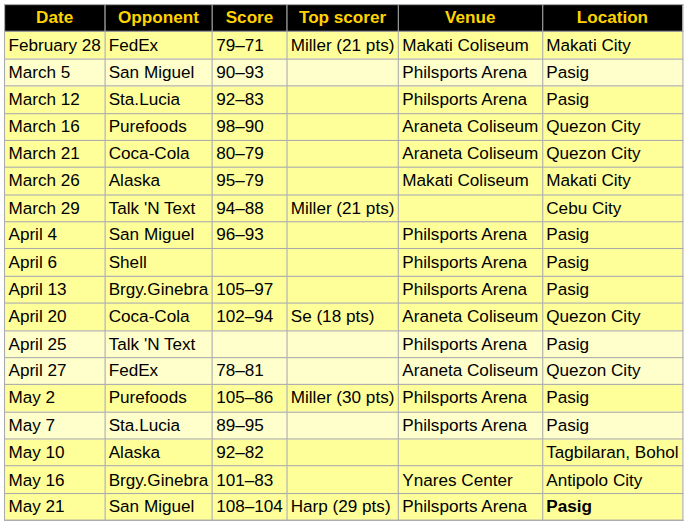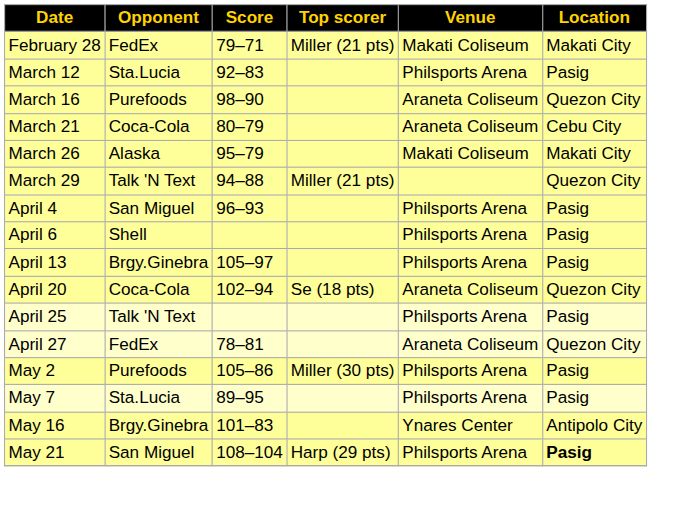- row: March 5 | San Miguel | 90–93 | Philsports Arena | Pasig
March 21 | Location: Quezon City -> Cebu City
March 29 | Location: Cebu City -> Quezon City
- row: May 10 | Alaska | 92–82 | Tagbilaran, Bohol
